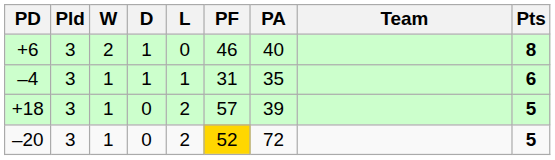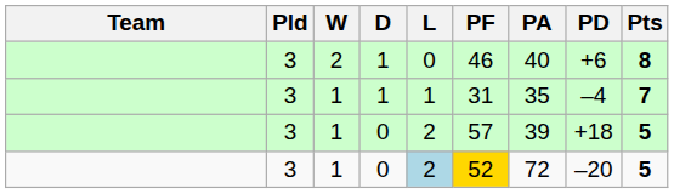columns swapped: Team <-> PD
row 3 | Pts: 6 -> 7
row 5 | L: no background -> lightblue background
